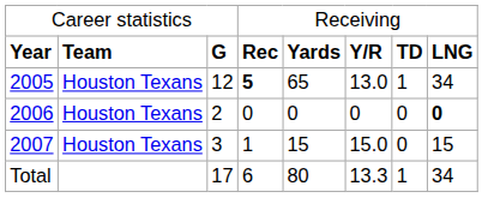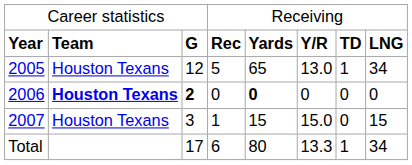2005 | column 4: bold -> normal
2006 | column 2: normal -> bold
2006 | column 3: normal -> bold
2006 | column 5: normal -> bold
2006 | column 8: bold -> normal
